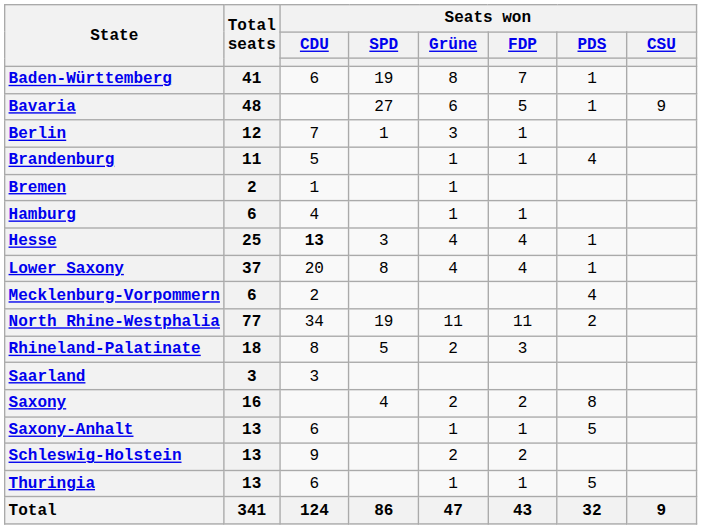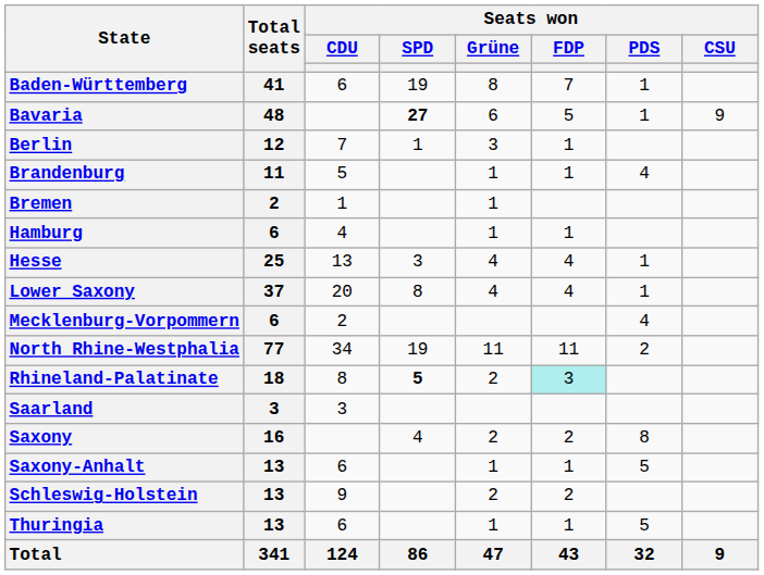Bavaria | Seats won / SPD: normal -> bold
Hesse | Seats won / CDU: bold -> normal
Rhineland-Palatinate | Seats won / SPD: normal -> bold
Rhineland-Palatinate | Seats won / FDP: no background -> paleturquoise background
